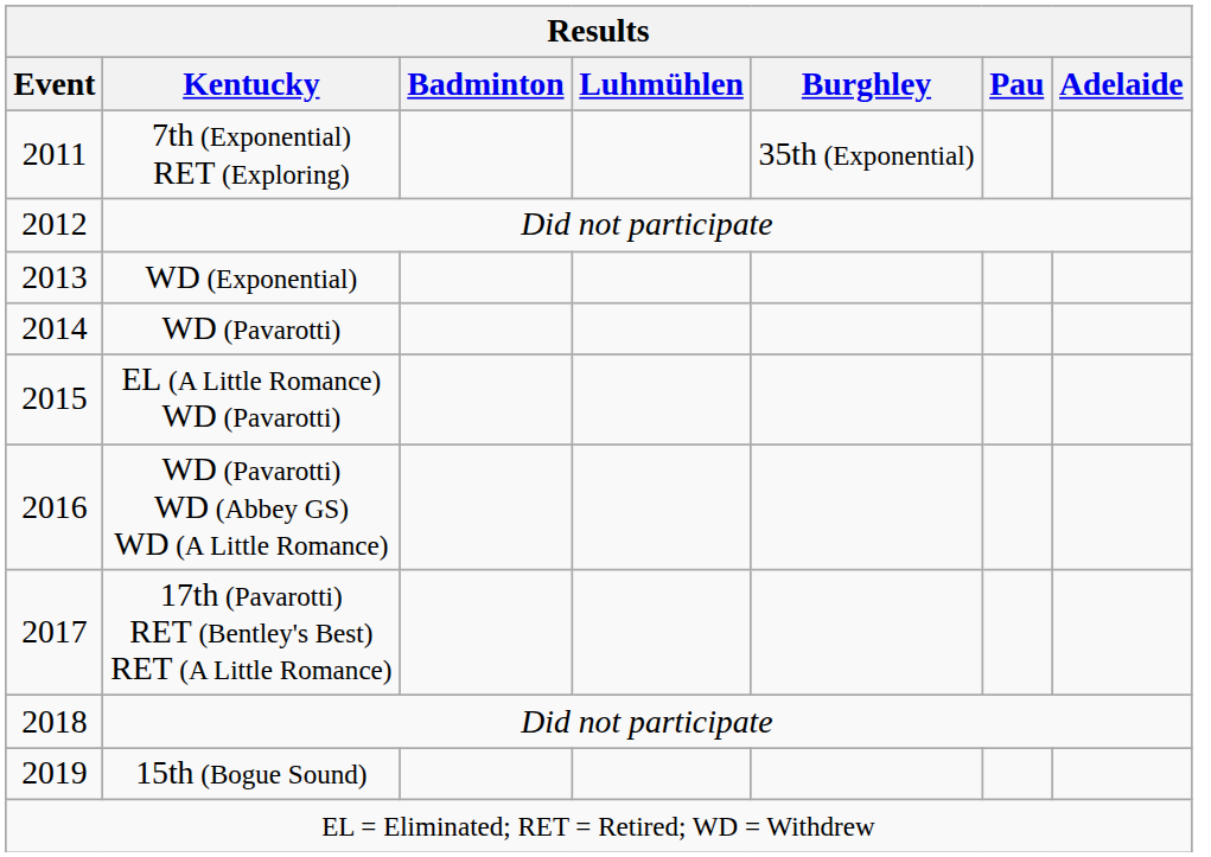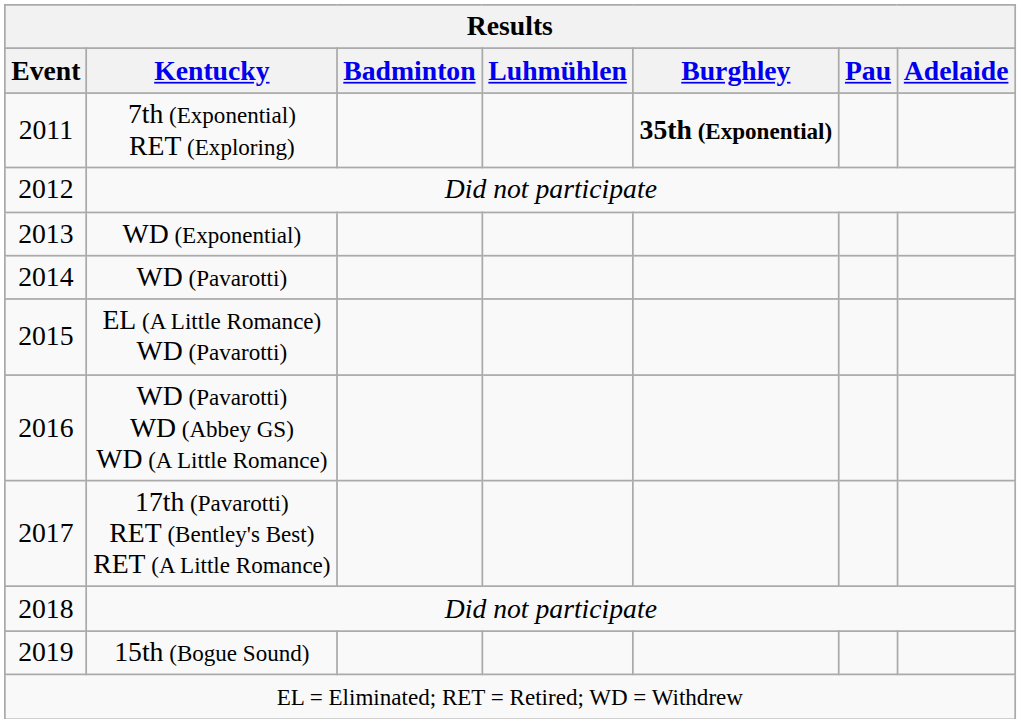7th (Exponential) RET (Exploring) | Burghley: normal -> bold
